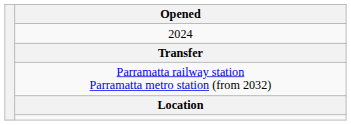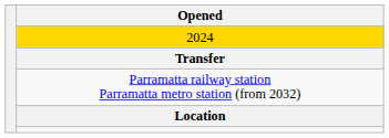2024 | Opened: no background -> gold background
